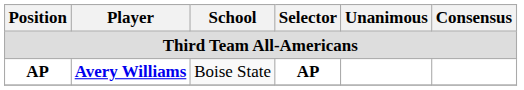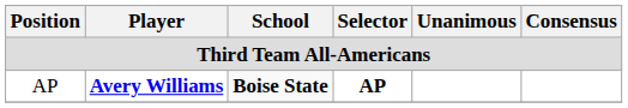row 3 | Position: bold -> normal
row 3 | School: normal -> bold
